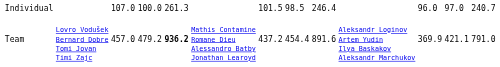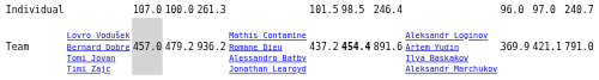Team | column 3: no background -> lightgrey background
Team | column 5: bold -> normal
Team | column 8: normal -> bold
